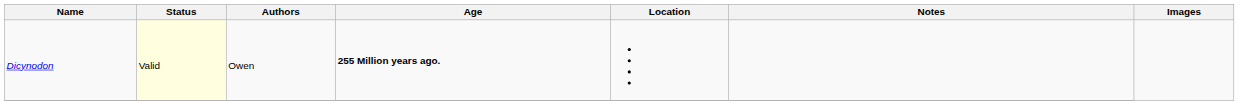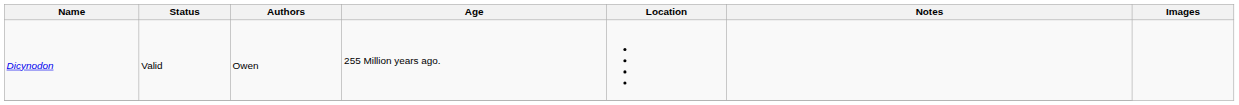Dicynodon | Status: lightyellow background -> no background
Dicynodon | Age: bold -> normal
